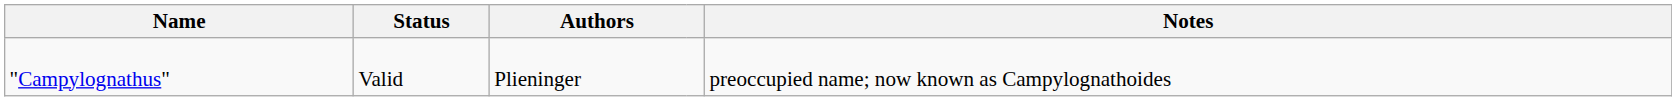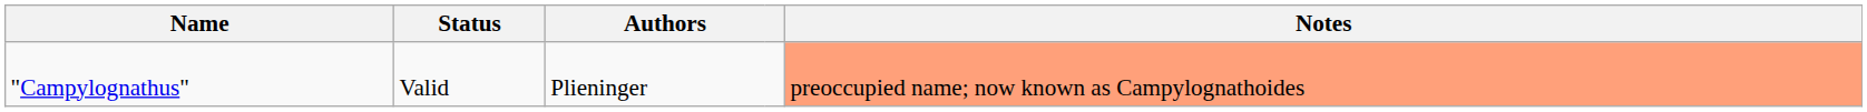"Campylognathus" | Notes: no background -> lightsalmon background
